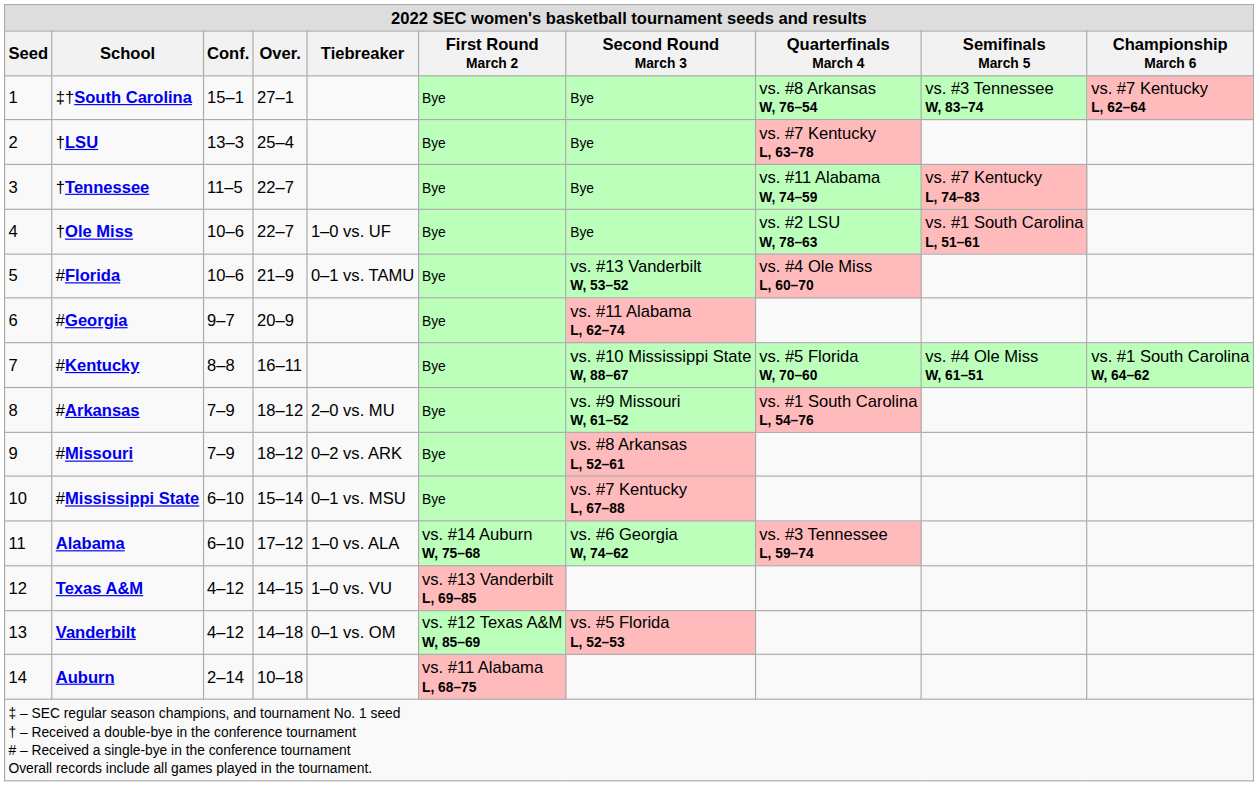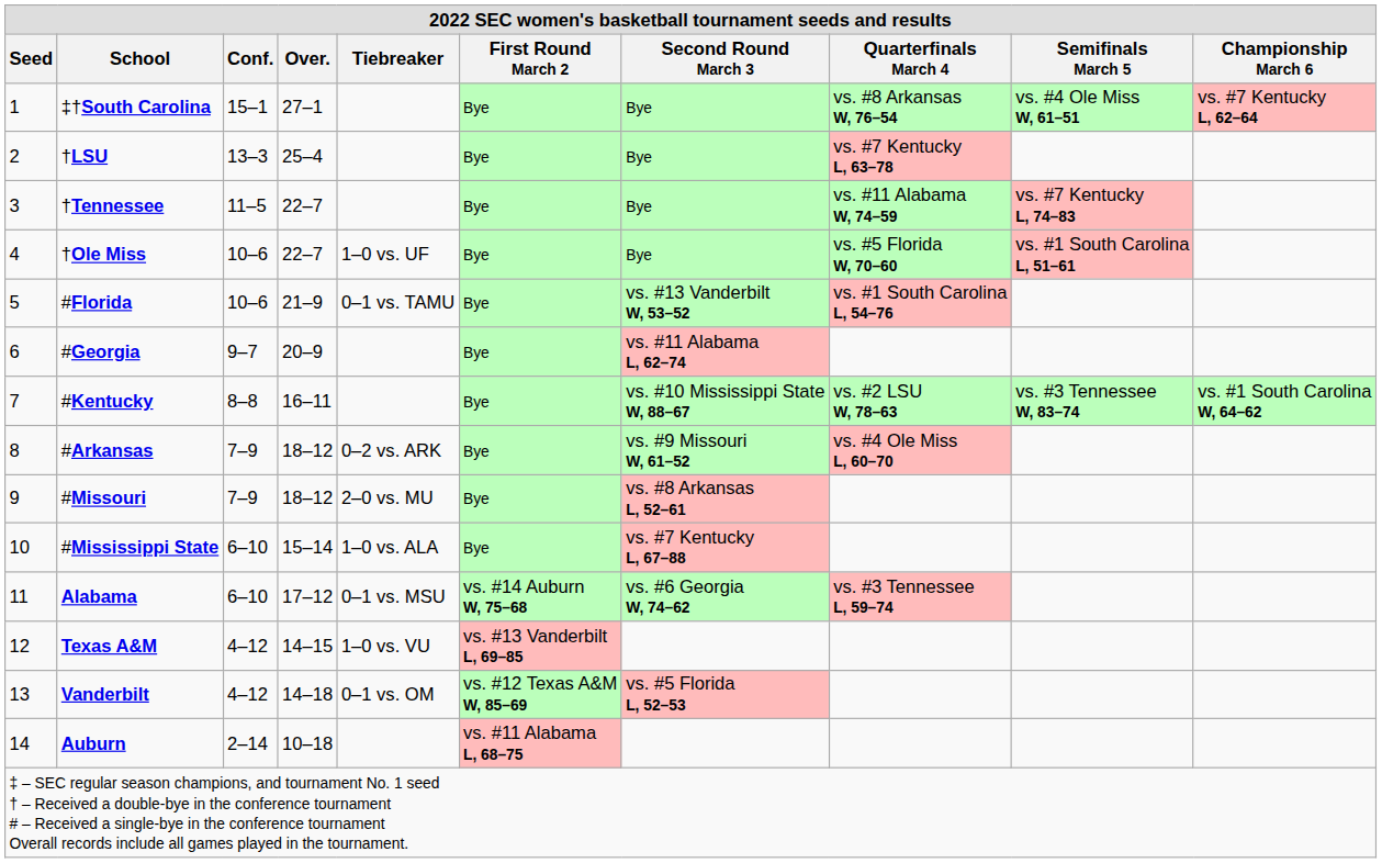‡†South Carolina | Semifinals March 5: vs. #3 Tennessee W, 83–74 -> vs. #4 Ole Miss W, 61–51
†Ole Miss | Quarterfinals March 4: vs. #2 LSU W, 78–63 -> vs. #5 Florida W, 70–60
#Florida | Quarterfinals March 4: vs. #4 Ole Miss L, 60–70 -> vs. #1 South Carolina L, 54–76
#Kentucky | Quarterfinals March 4: vs. #5 Florida W, 70–60 -> vs. #2 LSU W, 78–63
#Kentucky | Semifinals March 5: vs. #4 Ole Miss W, 61–51 -> vs. #3 Tennessee W, 83–74
#Arkansas | Tiebreaker: 2–0 vs. MU -> 0–2 vs. ARK
#Arkansas | Quarterfinals March 4: vs. #1 South Carolina L, 54–76 -> vs. #4 Ole Miss L, 60–70
#Missouri | Tiebreaker: 0–2 vs. ARK -> 2–0 vs. MU
#Mississippi State | Tiebreaker: 0–1 vs. MSU -> 1–0 vs. ALA
Alabama | Tiebreaker: 1–0 vs. ALA -> 0–1 vs. MSU
